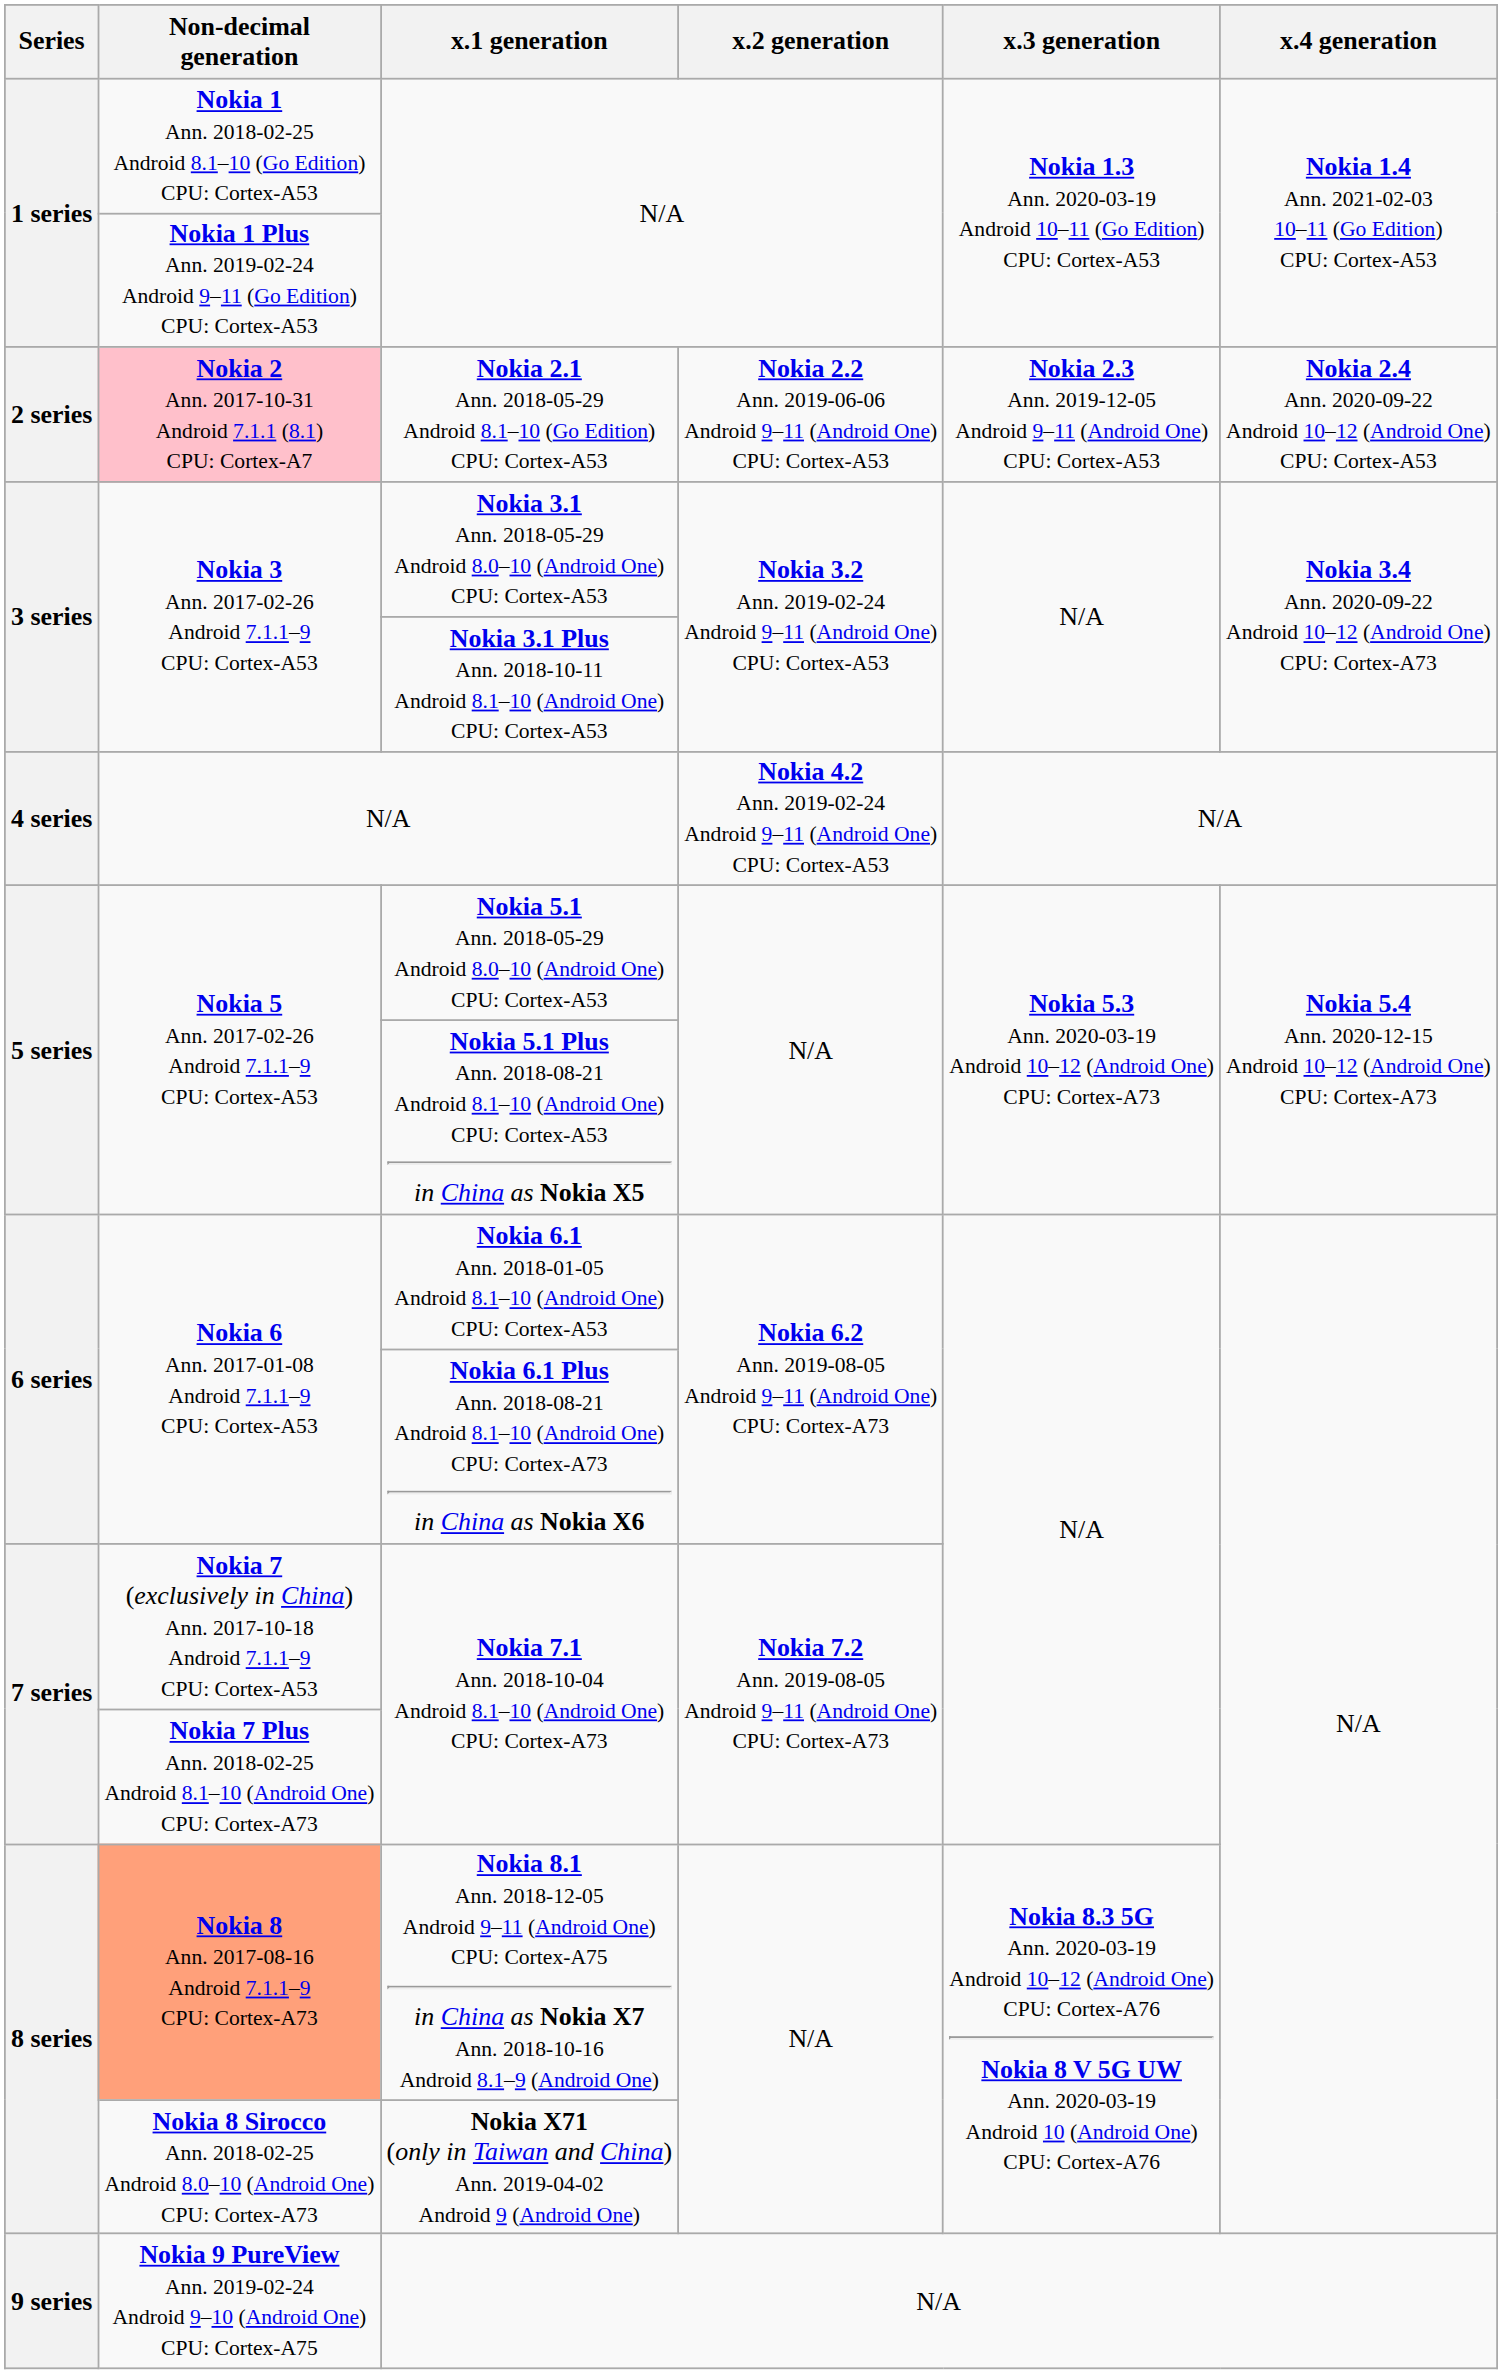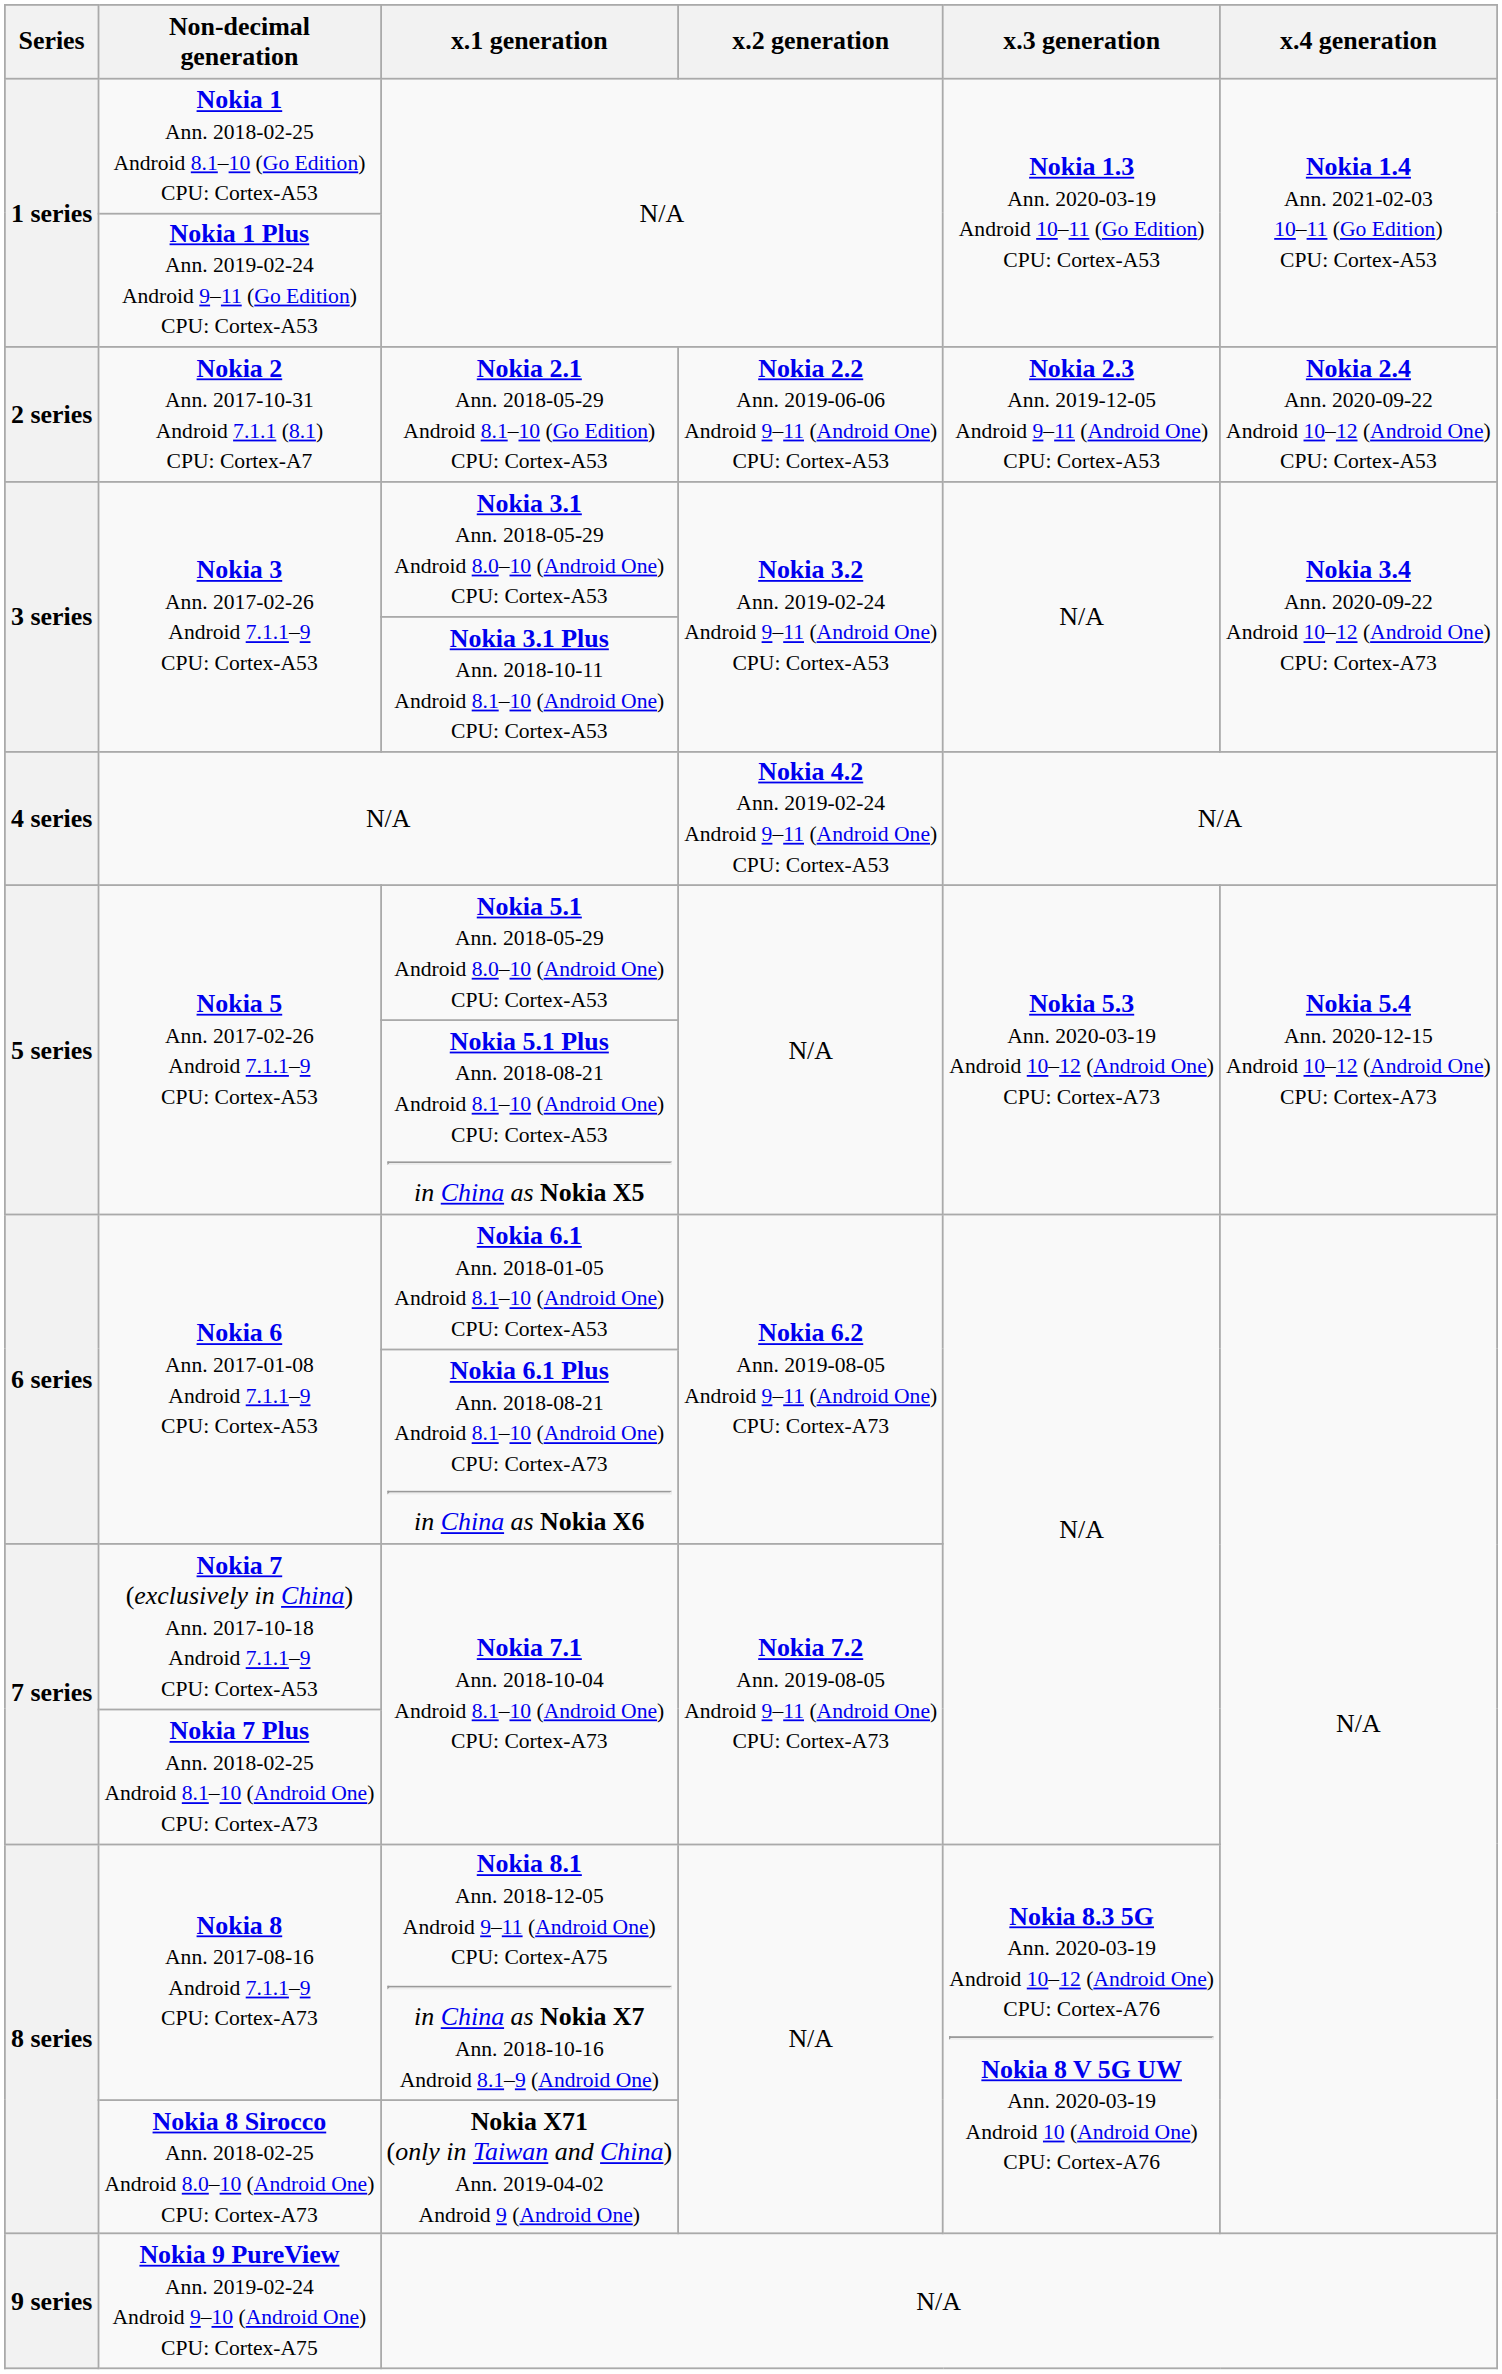Nokia 2 Ann. 2017-10-31 Android 7.1.1 (8.1) CPU: Cortex-A7 | Non-decimal generation: pink background -> no background
Nokia 8 Ann. 2017-08-16 Android 7.1.1–9 CPU: Cortex-A73 | Non-decimal generation: lightsalmon background -> no background
